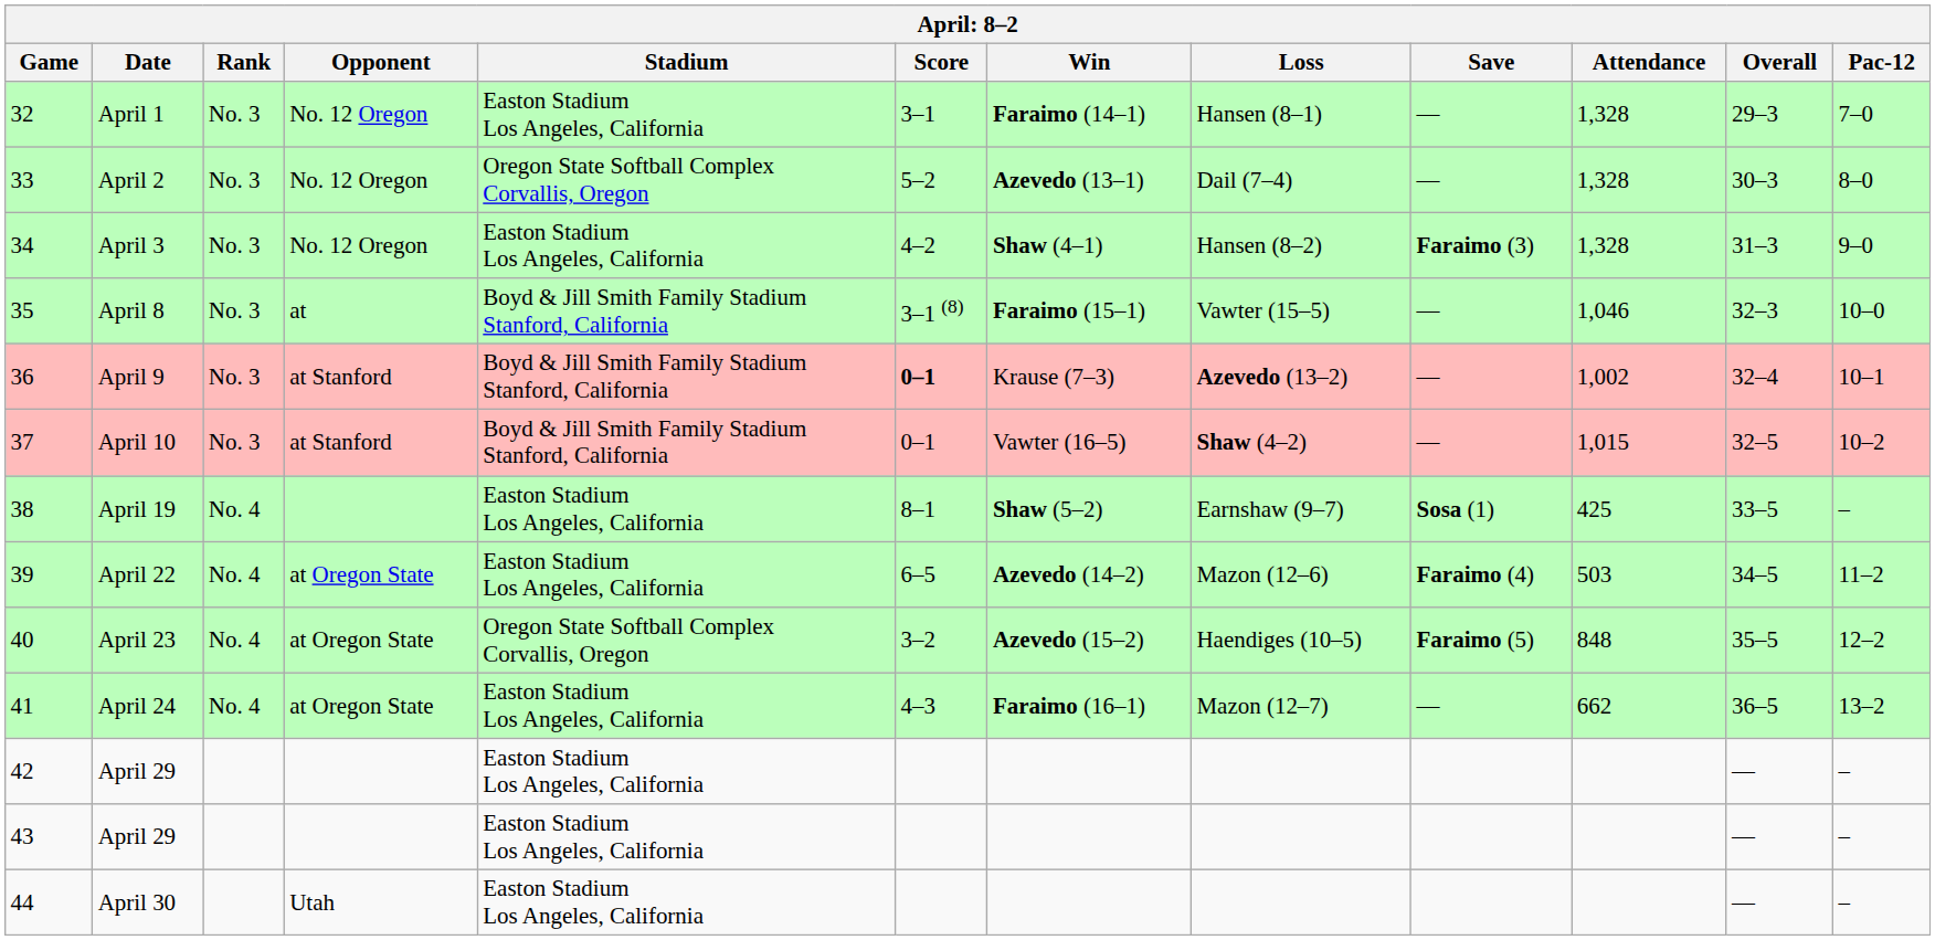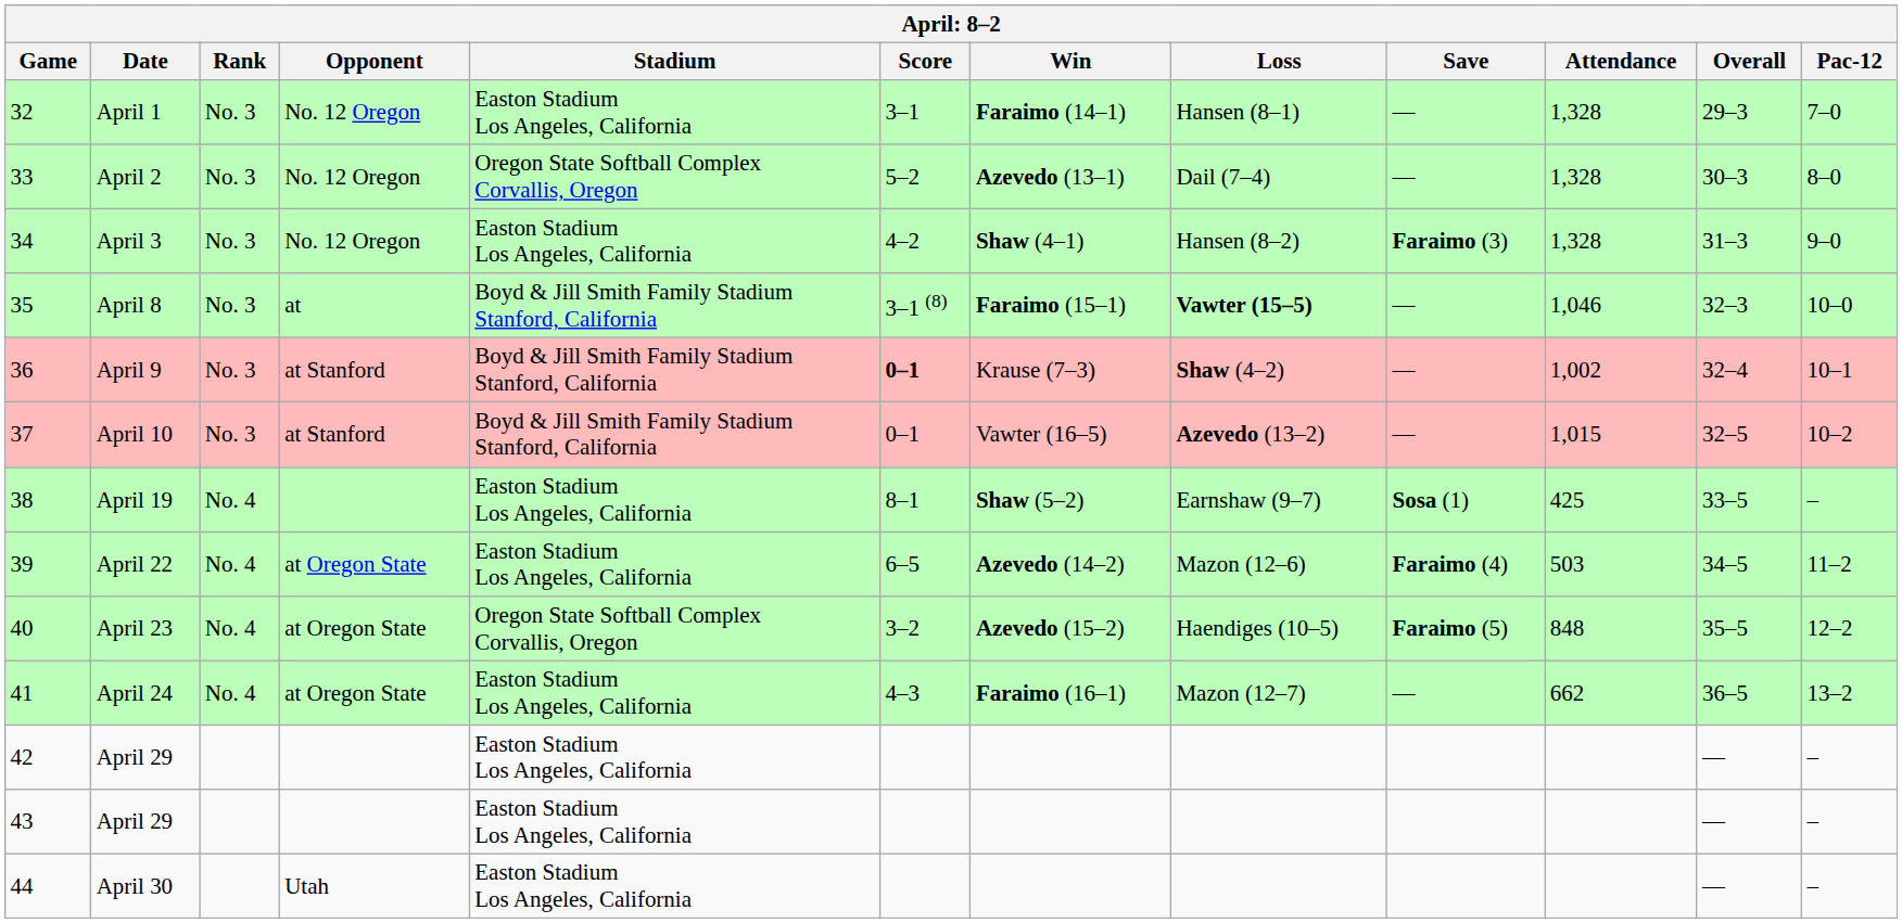April 8 | Loss: normal -> bold
April 9 | Loss: Azevedo (13–2) -> Shaw (4–2)
April 10 | Loss: Shaw (4–2) -> Azevedo (13–2)
